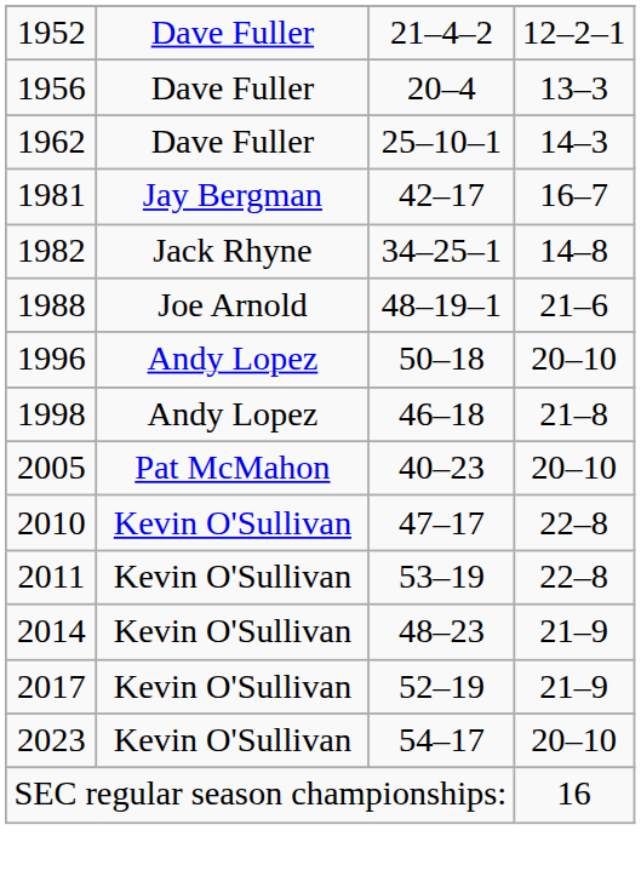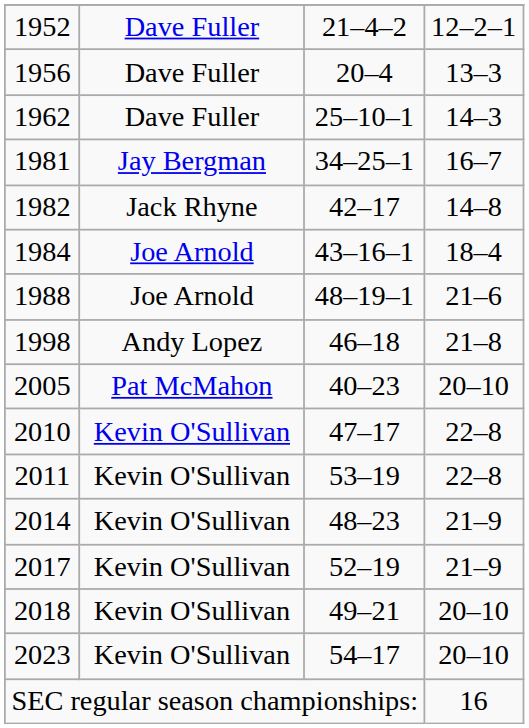1981 | column 3: 42–17 -> 34–25–1
1982 | column 3: 34–25–1 -> 42–17
+ row: 1984 | Joe Arnold | 43–16–1 | 18–4
- row: 1996 | Andy Lopez | 50–18 | 20–10
+ row: 2018 | Kevin O'Sullivan | 49–21 | 20–10
